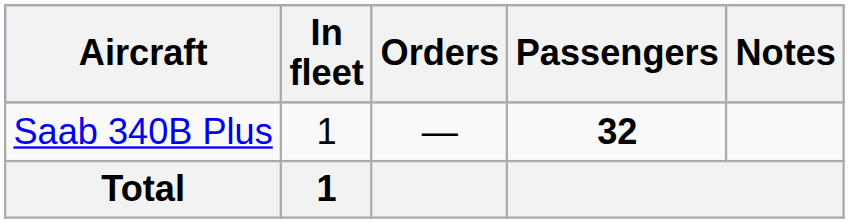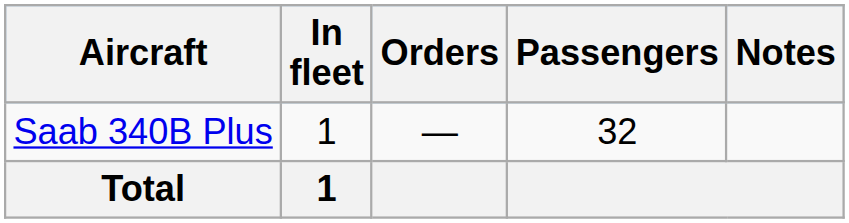Saab 340B Plus | Passengers: bold -> normal
